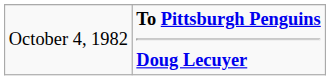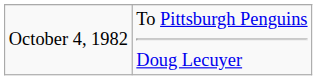October 4, 1982 | column 2: bold -> normal
